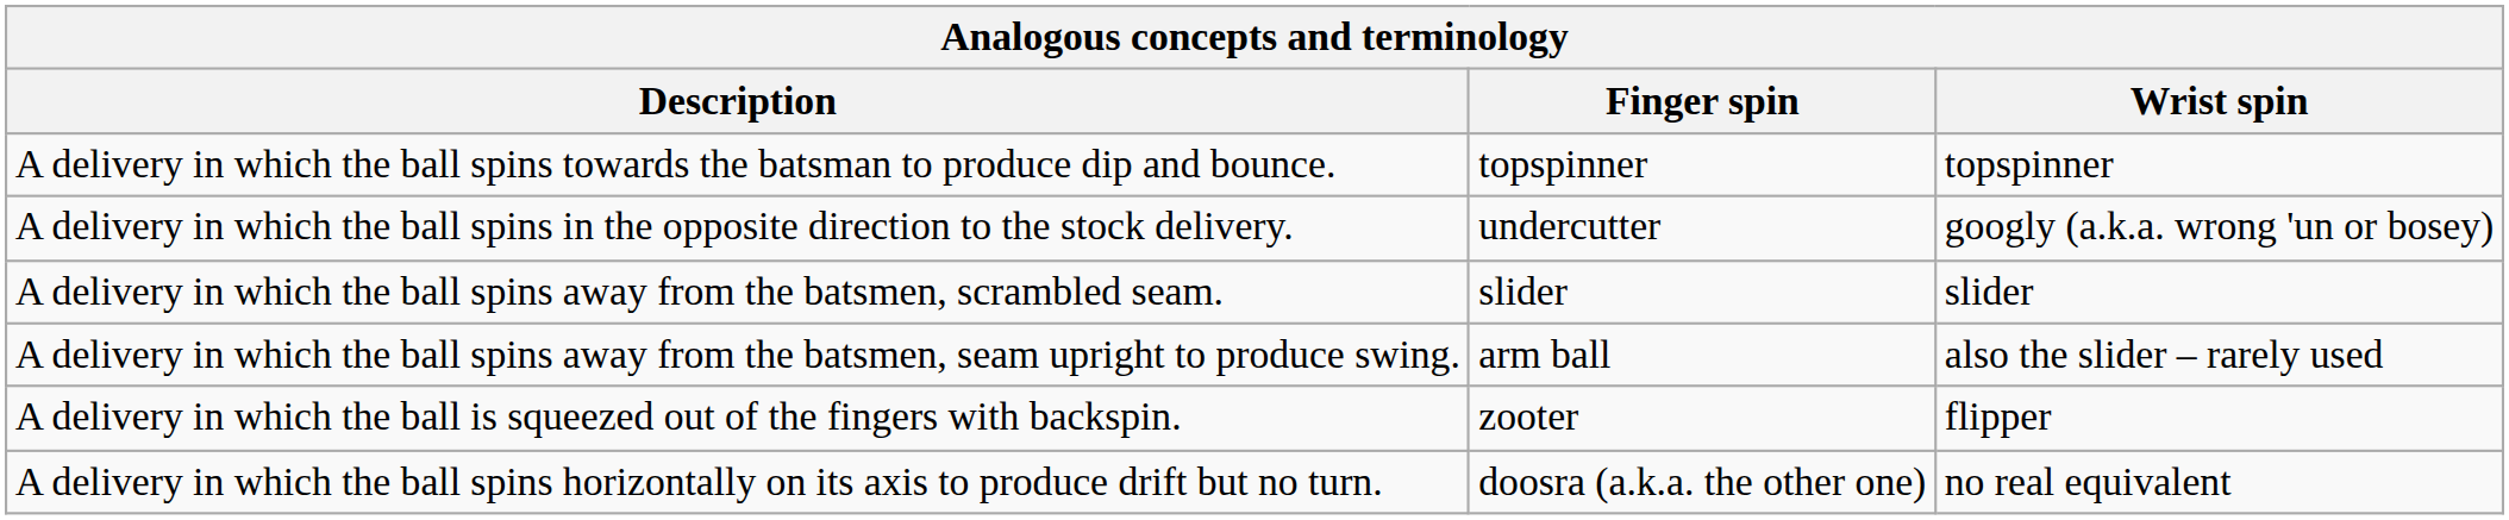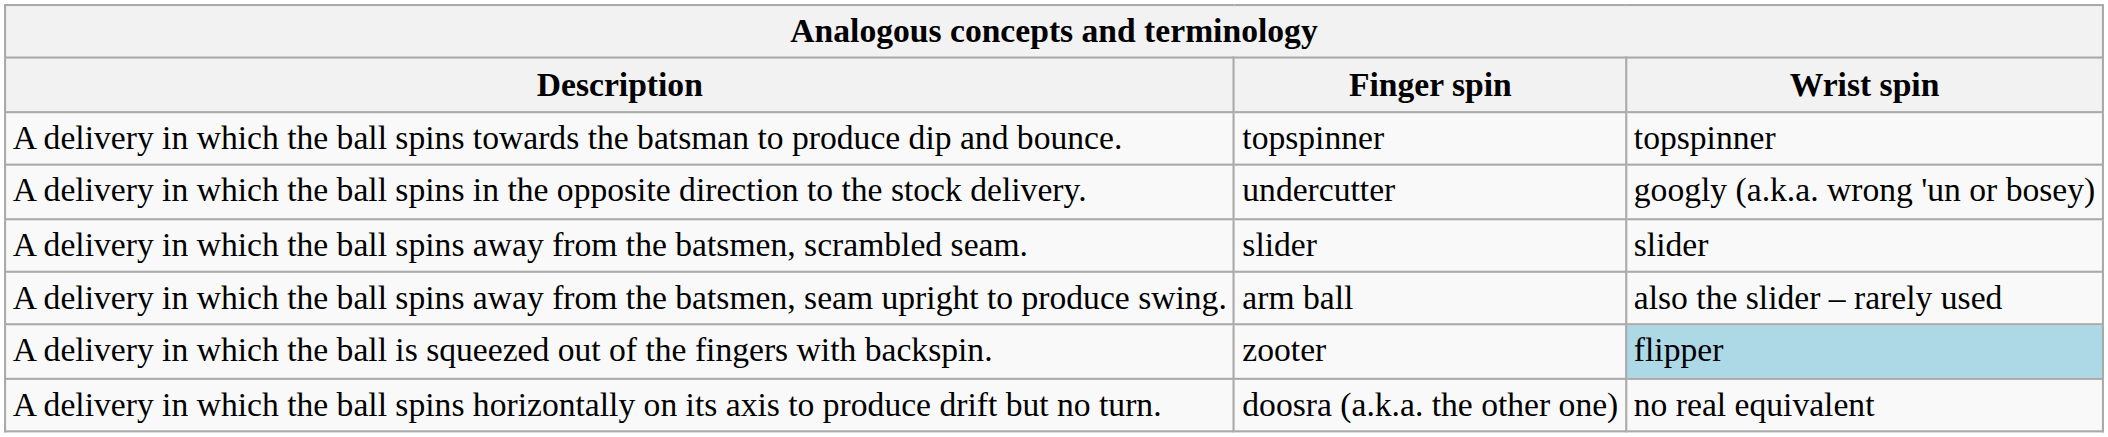row 7 | Wrist spin: no background -> lightblue background
